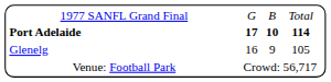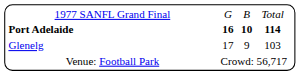Port Adelaide | column 2: 17 -> 16
Glenelg | column 2: 16 -> 17
Glenelg | column 4: 105 -> 103
